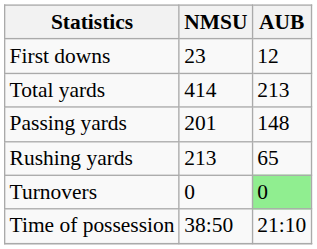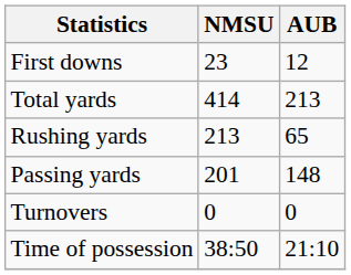rows swapped: Rushing yards <-> Passing yards
Turnovers | AUB: lightgreen background -> no background
